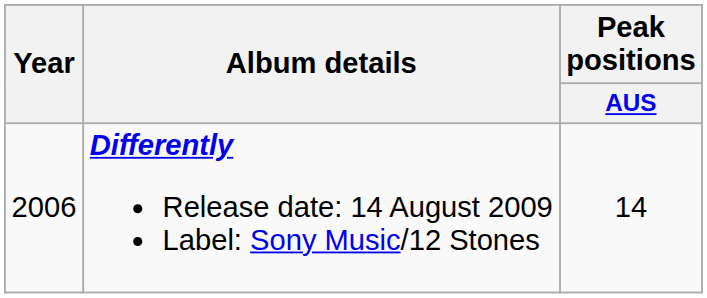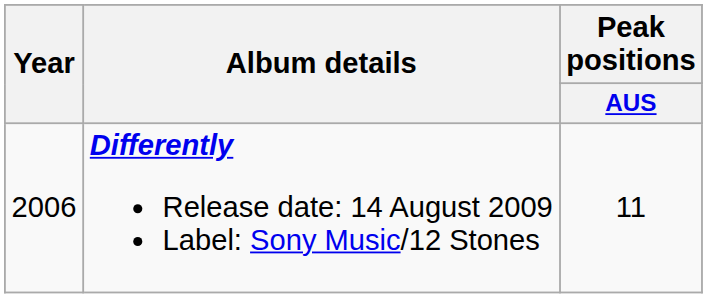row 3 | Peak positions / AUS: 14 -> 11
